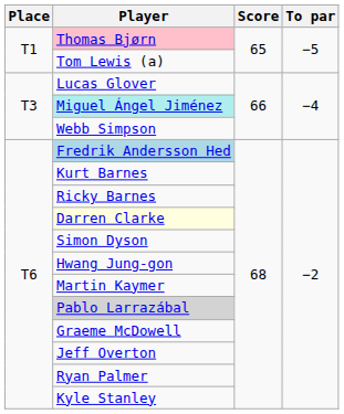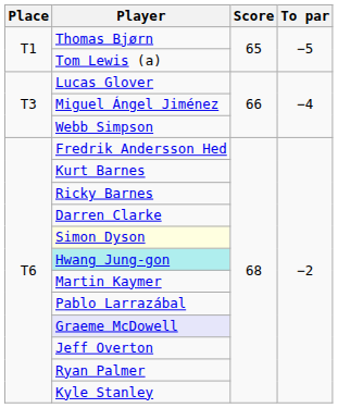Thomas Bjørn | Player: pink background -> no background
Miguel Ángel Jiménez | Player: paleturquoise background -> no background
Fredrik Andersson Hed | Player: lightblue background -> no background
Darren Clarke | Player: lightyellow background -> no background
Simon Dyson | Player: no background -> lightyellow background
Hwang Jung-gon | Player: no background -> paleturquoise background
Pablo Larrazábal | Player: lightgrey background -> no background
Graeme McDowell | Player: no background -> lavender background
